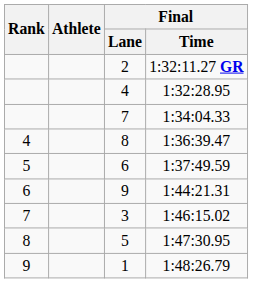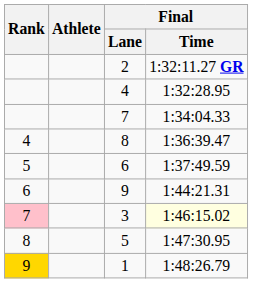3 | Rank: no background -> pink background
3 | Final / Time: no background -> lightyellow background
1 | Rank: no background -> gold background
